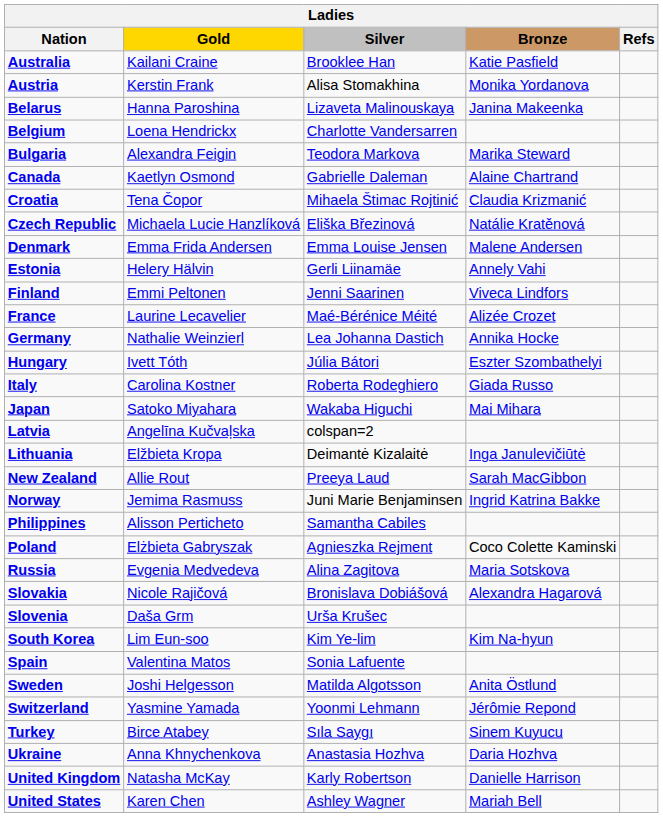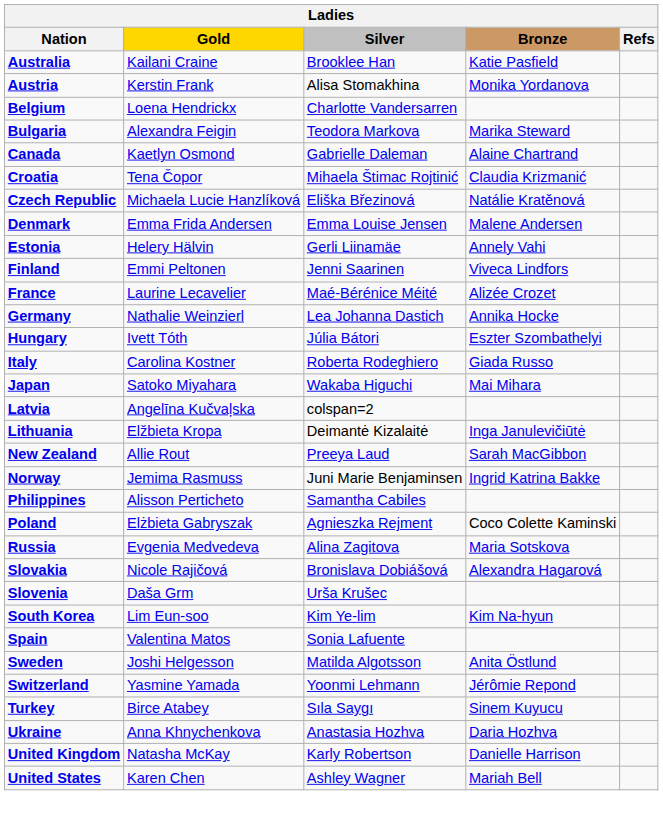- row: Belarus | Hanna Paroshina | Lizaveta Malinouskaya | Janina Makeenka
